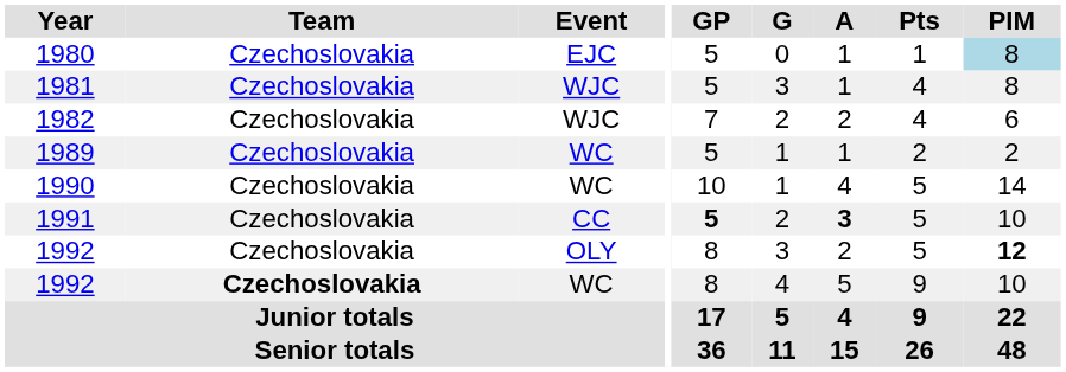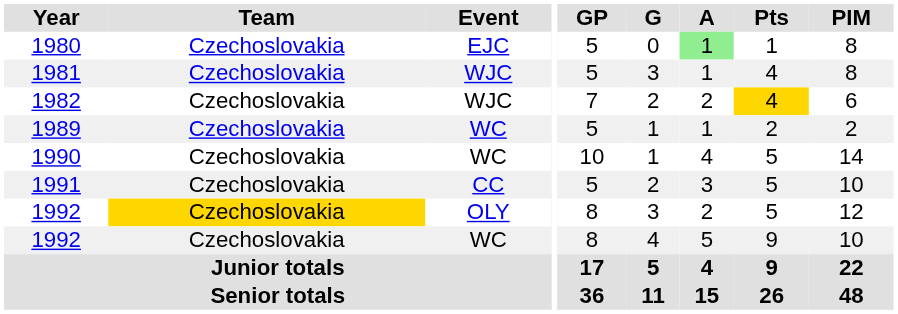1980 | A: no background -> lightgreen background
1980 | PIM: lightblue background -> no background
1982 | Pts: no background -> gold background
1991 | GP: bold -> normal
1991 | A: bold -> normal
1992 / OLY | Team: no background -> gold background
1992 / OLY | PIM: bold -> normal
1992 / WC | Team: bold -> normal
